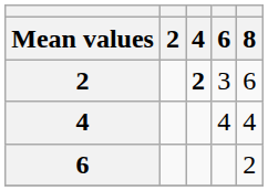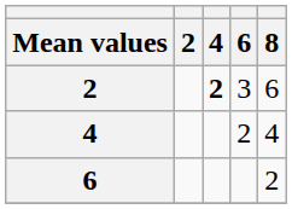row 4 | 6: 4 -> 2
